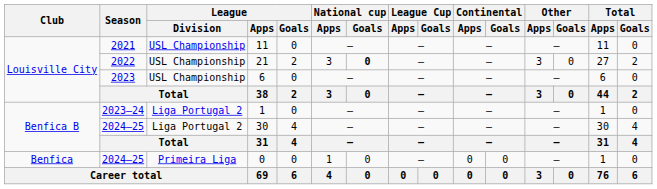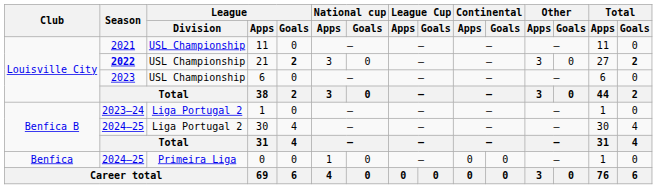21 | Season: normal -> bold
21 | League / Goals: normal -> bold
21 | National cup / Goals: bold -> normal
21 | Total / Goals: normal -> bold
